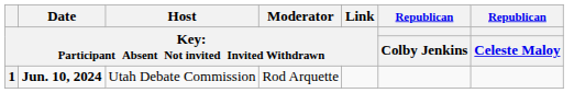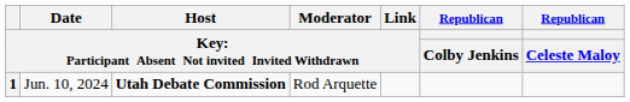1 | column 2: bold -> normal
1 | column 3: normal -> bold
